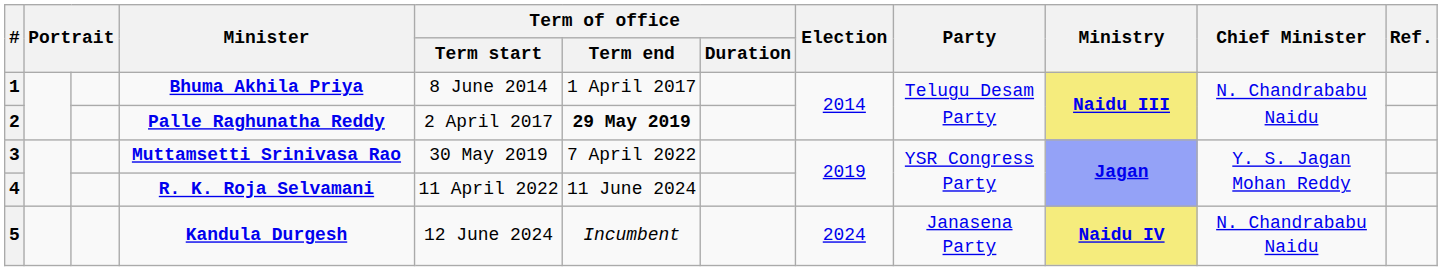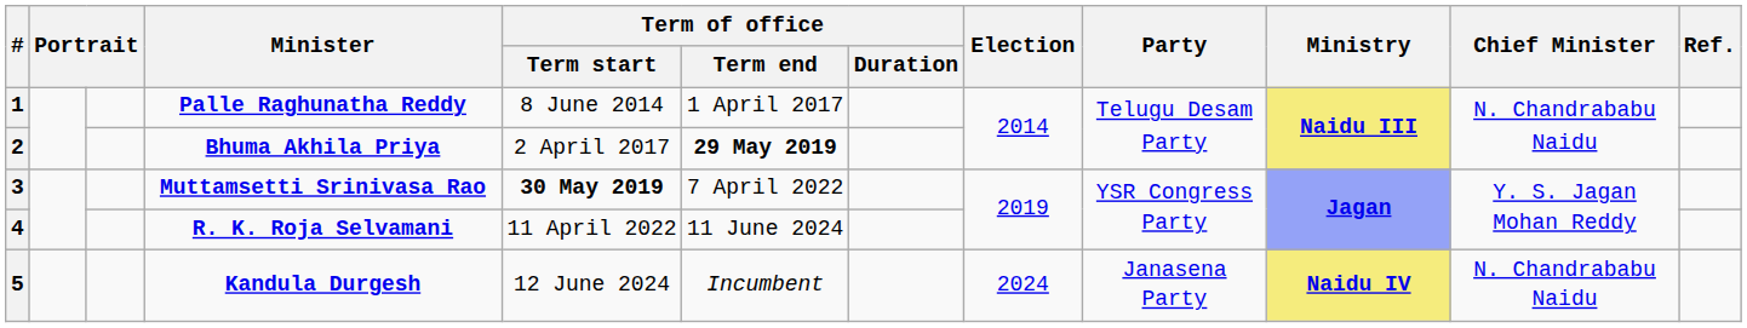1 | Minister: Bhuma Akhila Priya -> Palle Raghunatha Reddy
2 | Minister: Palle Raghunatha Reddy -> Bhuma Akhila Priya
3 | Term of office / Term start: normal -> bold
